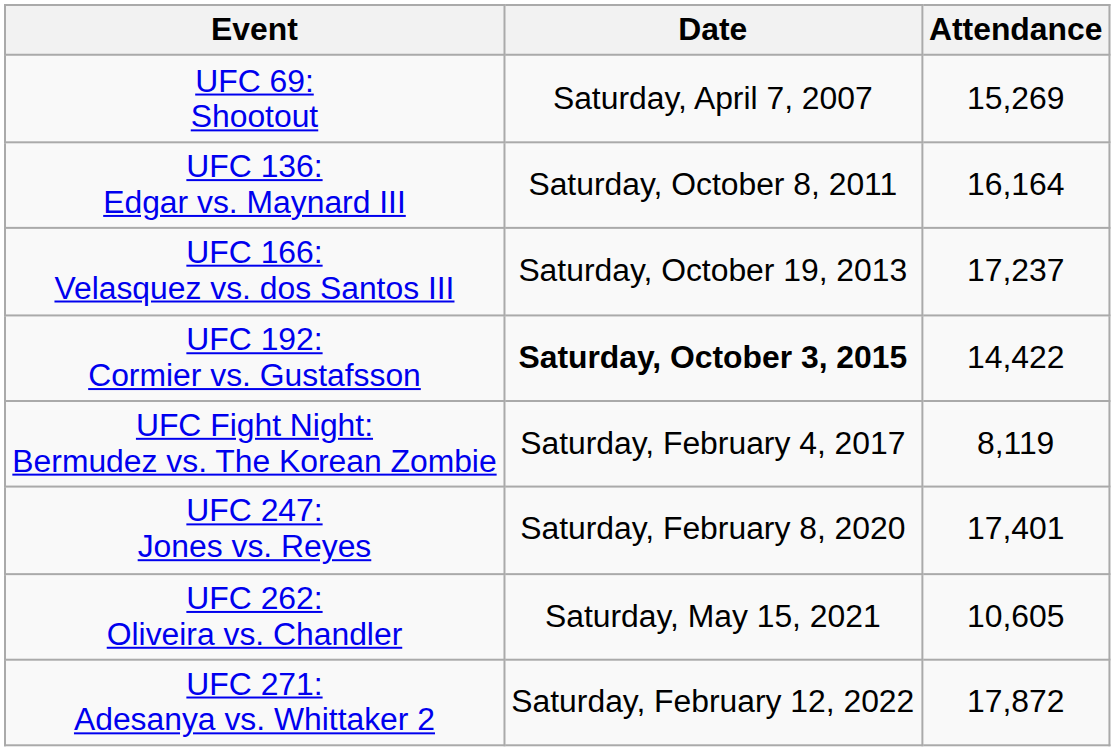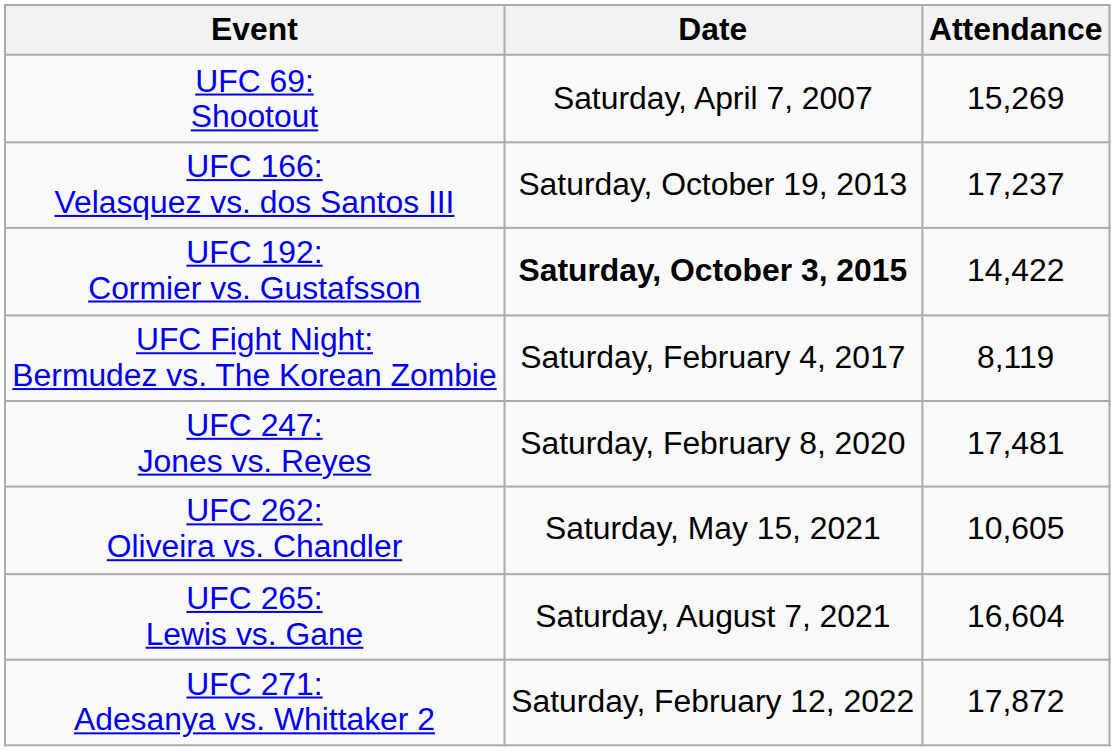- row: UFC 136: Edgar vs. Maynard III | Saturday, October 8, 2011 | 16,164
UFC 247: Jones vs. Reyes | Attendance: 17,401 -> 17,481
+ row: UFC 265: Lewis vs. Gane | Saturday, August 7, 2021 | 16,604
